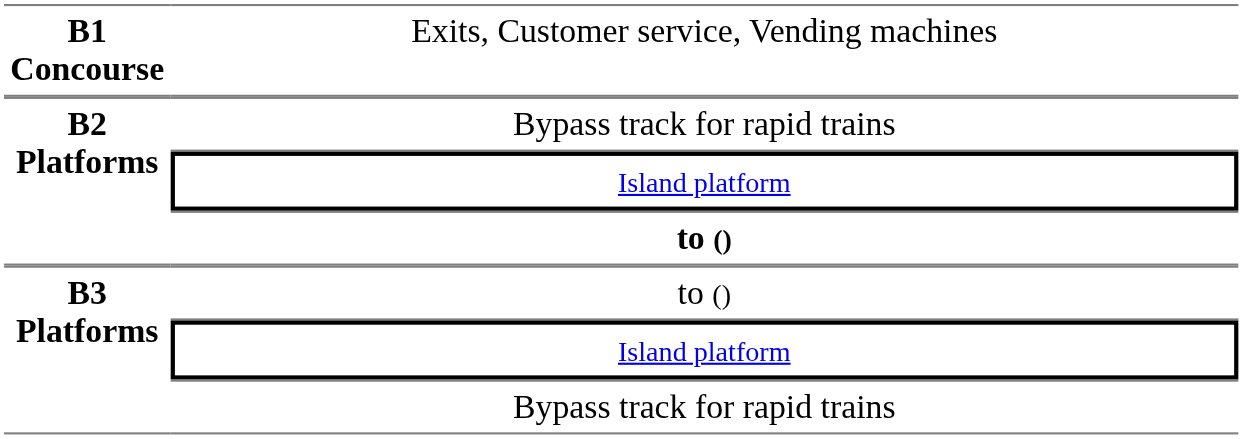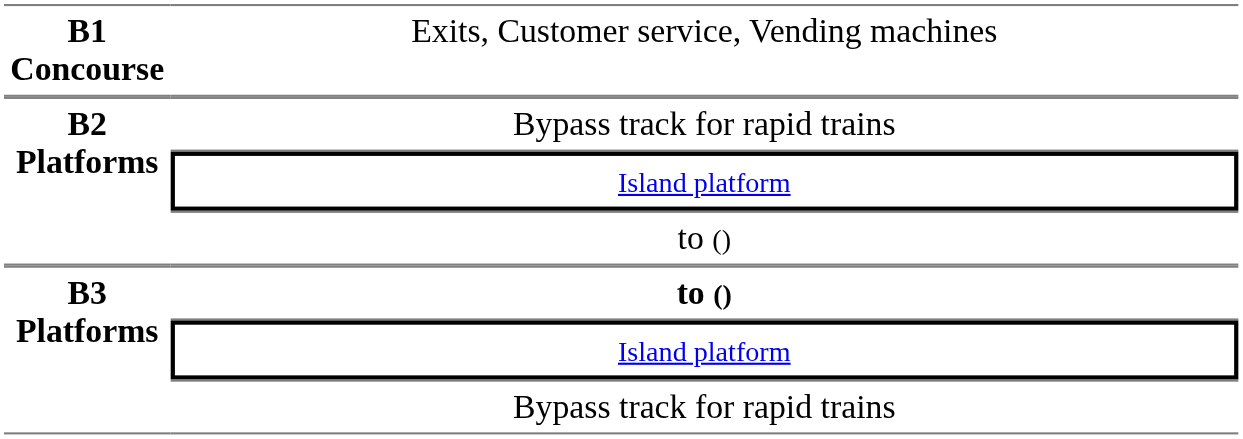B2 Platforms / to () | column 2: bold -> normal
B3 Platforms / to () | column 2: normal -> bold
